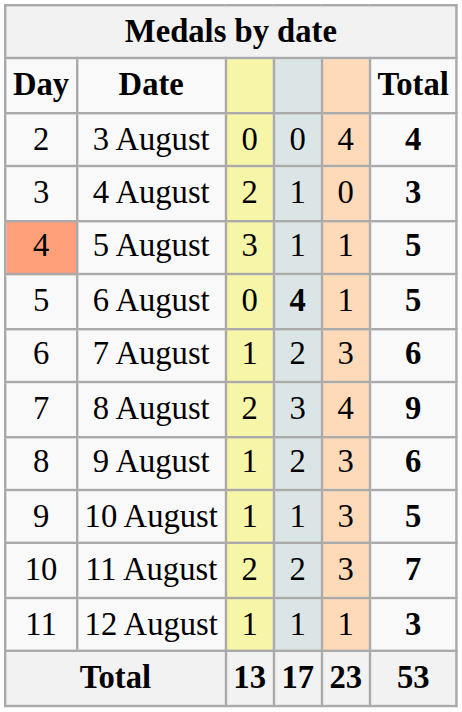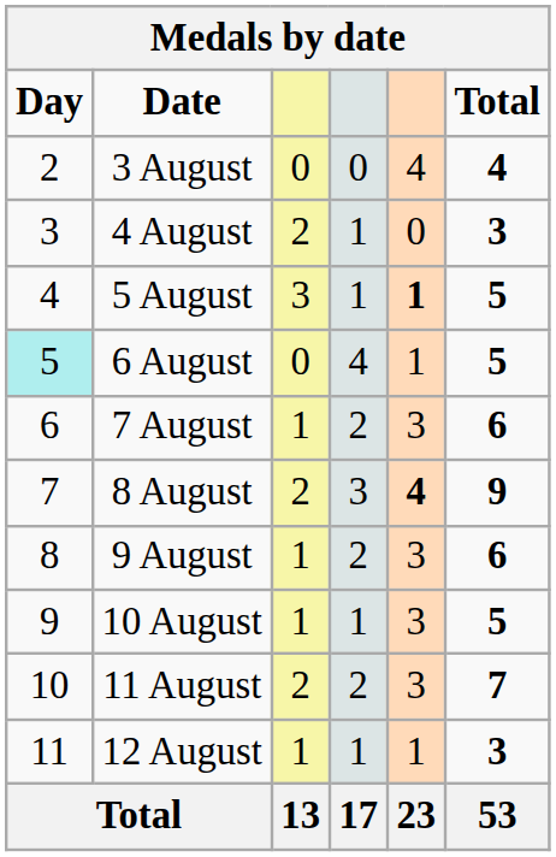5 August | Day: lightsalmon background -> no background
5 August | column 5: normal -> bold
6 August | Day: no background -> paleturquoise background
6 August | column 4: bold -> normal
8 August | column 5: normal -> bold
